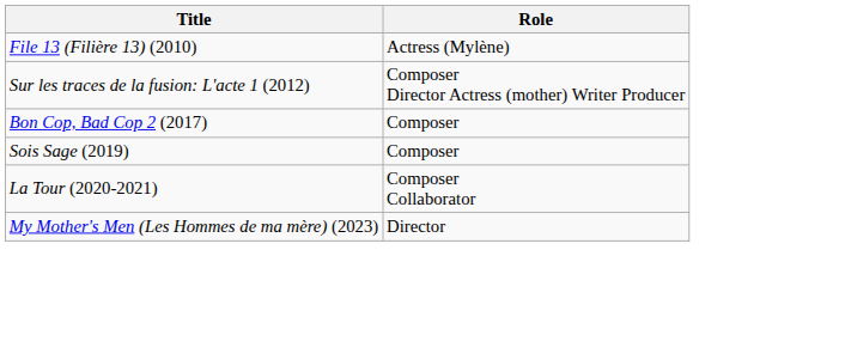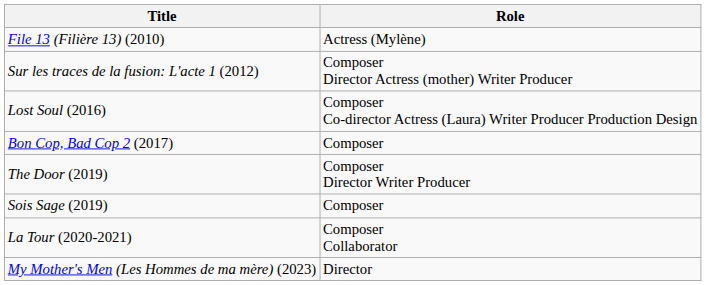+ row: Lost Soul (2016) | Composer Co-director Actress (Laura) Writer Producer Production Design
+ row: The Door (2019) | Composer Director Writer Producer
